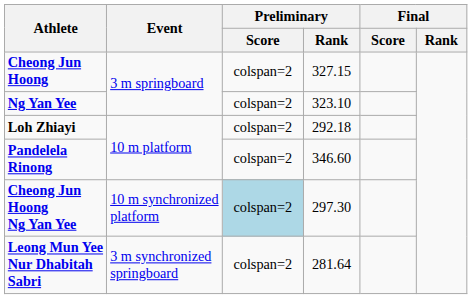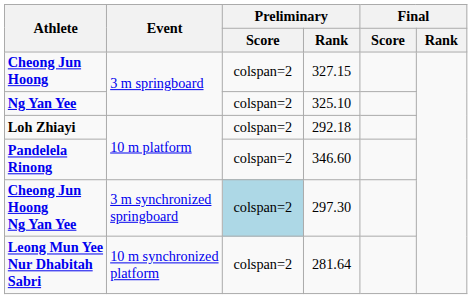Ng Yan Yee | Preliminary / Rank: 323.10 -> 325.10
Cheong Jun Hoong Ng Yan Yee | Event: 10 m synchronized platform -> 3 m synchronized springboard
Leong Mun Yee Nur Dhabitah Sabri | Event: 3 m synchronized springboard -> 10 m synchronized platform
